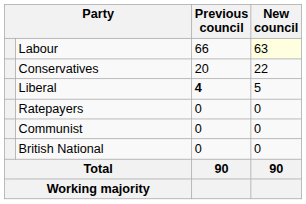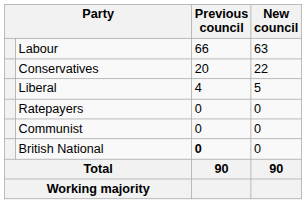Labour | New council: lightyellow background -> no background
Liberal | Previous council: bold -> normal
British National | Previous council: normal -> bold
